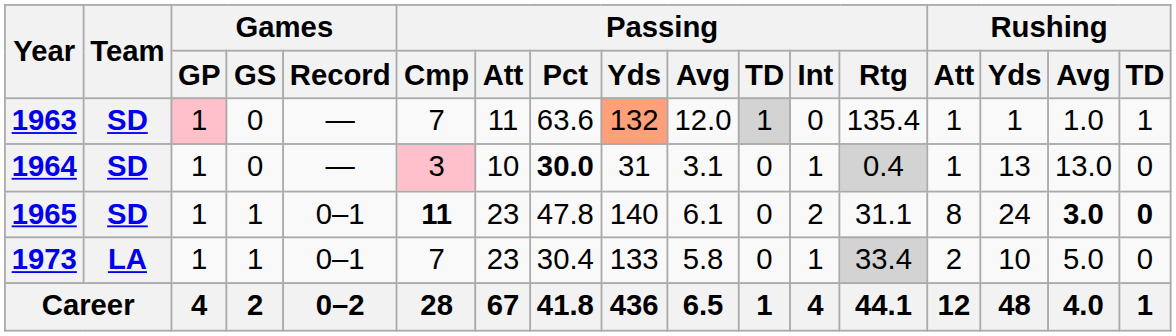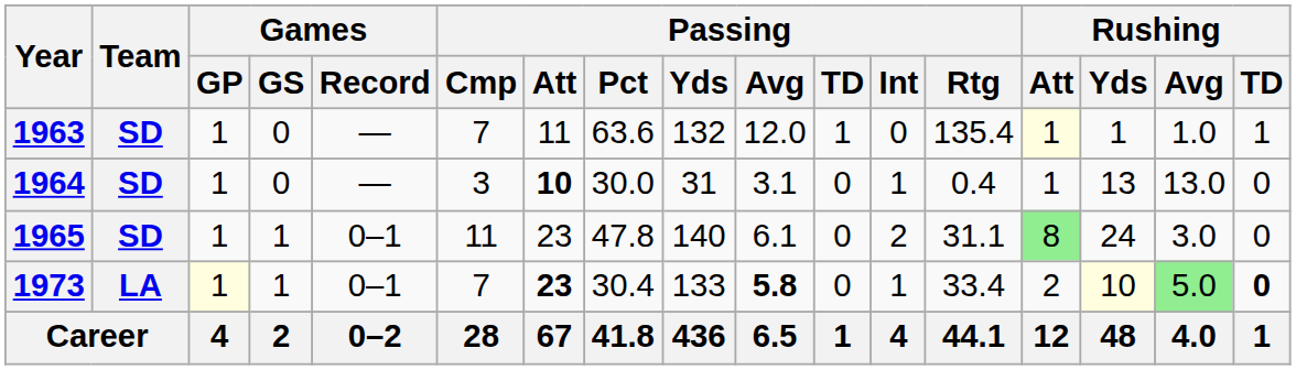1963 | Games / GP: pink background -> no background
1963 | Passing / Yds: lightsalmon background -> no background
1963 | Passing / TD: lightgrey background -> no background
1963 | Rushing / Att: no background -> lightyellow background
1964 | Passing / Cmp: pink background -> no background
1964 | Passing / Att: normal -> bold
1964 | Passing / Pct: bold -> normal
1964 | Passing / Rtg: lightgrey background -> no background
1965 | Passing / Cmp: bold -> normal
1965 | Rushing / Att: no background -> lightgreen background
1965 | Rushing / Avg: bold -> normal
1965 | Rushing / TD: bold -> normal
1973 | Games / GP: no background -> lightyellow background
1973 | Passing / Att: normal -> bold
1973 | Passing / Avg: normal -> bold
1973 | Passing / Rtg: lightgrey background -> no background
1973 | Rushing / Yds: no background -> lightyellow background
1973 | Rushing / Avg: no background -> lightgreen background
1973 | Rushing / TD: normal -> bold
